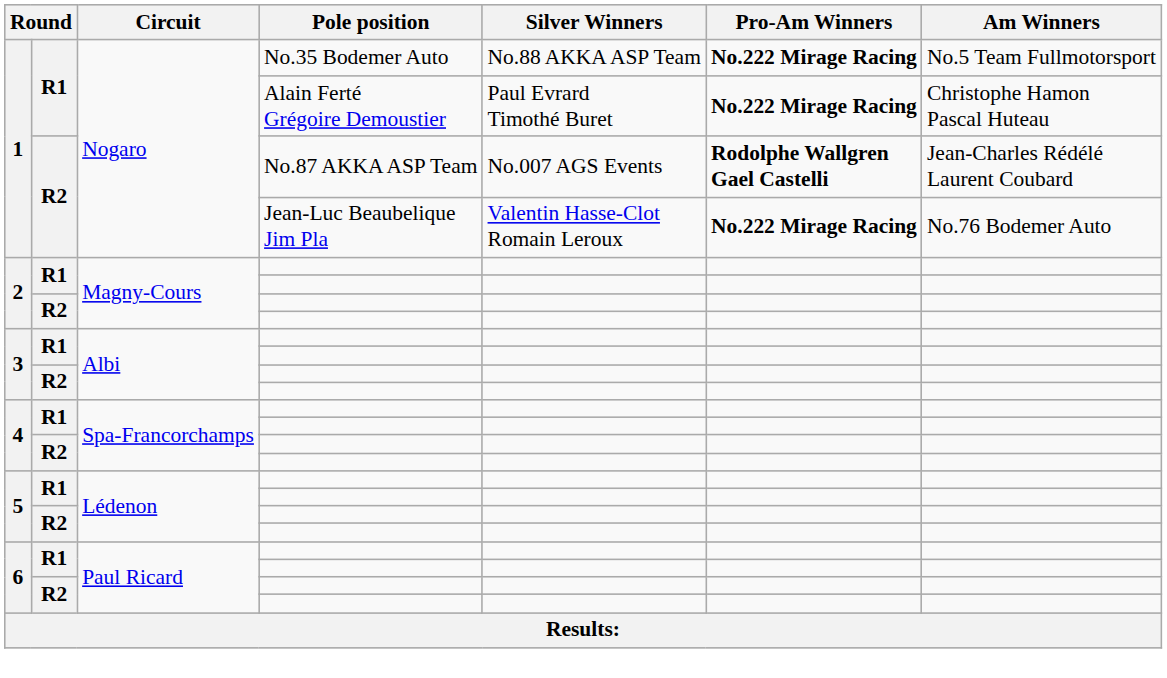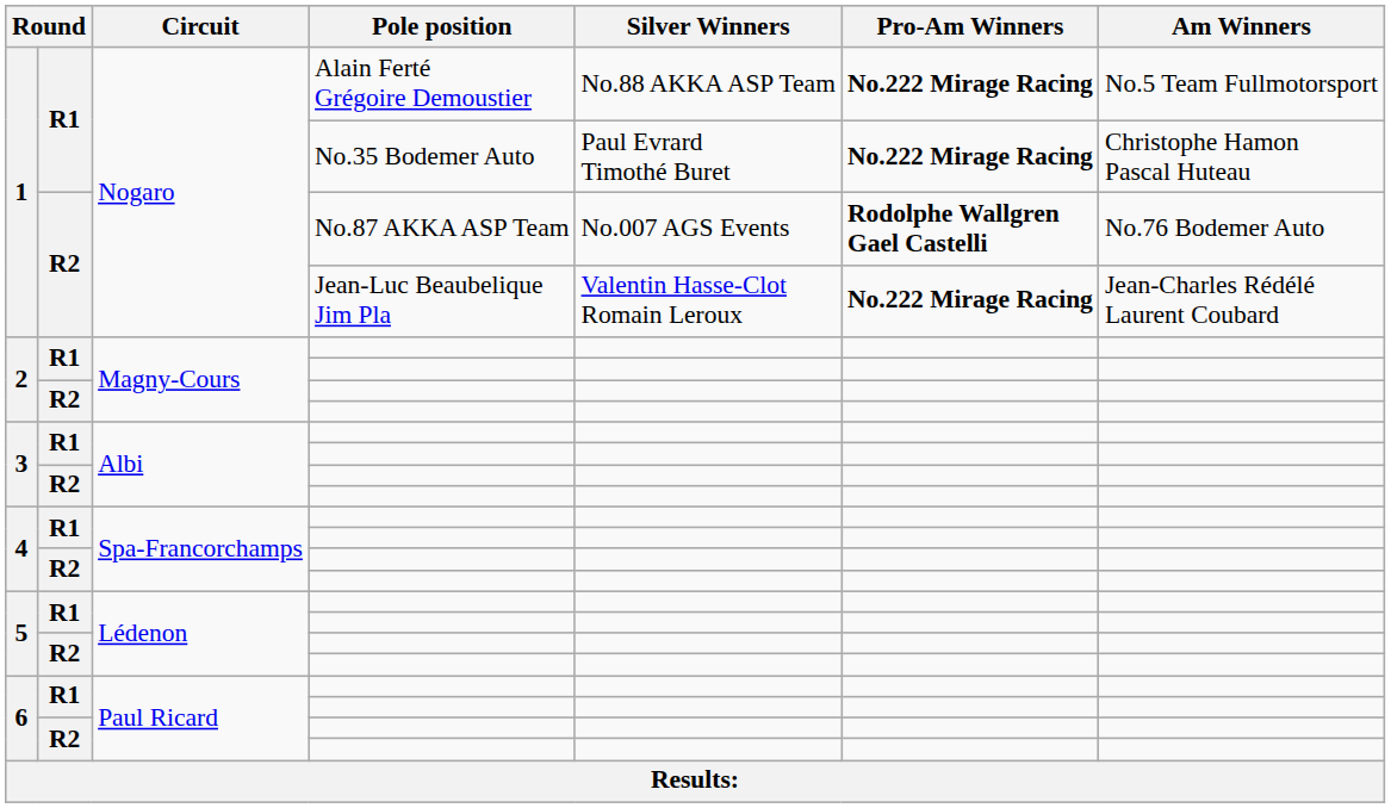row 2 | Pole position: No.35 Bodemer Auto -> Alain Ferté Grégoire Demoustier
row 3 | Pole position: Alain Ferté Grégoire Demoustier -> No.35 Bodemer Auto
row 4 | Am Winners: Jean-Charles Rédélé Laurent Coubard -> No.76 Bodemer Auto
row 5 | Am Winners: No.76 Bodemer Auto -> Jean-Charles Rédélé Laurent Coubard
